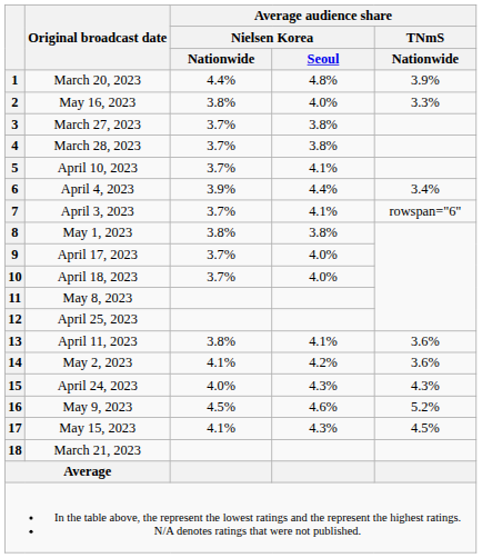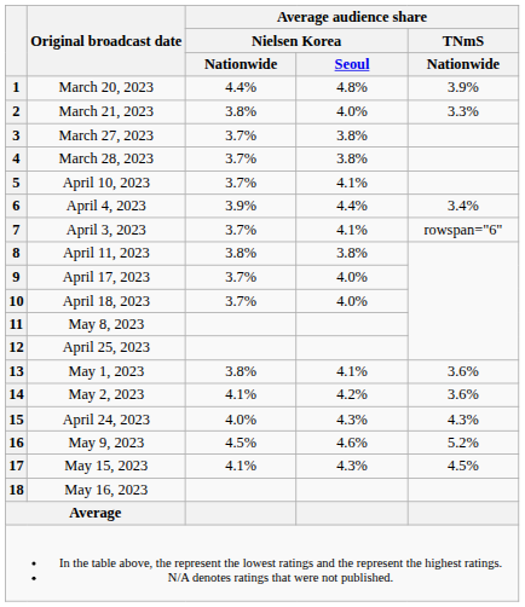2 | Original broadcast date: May 16, 2023 -> March 21, 2023
8 | Original broadcast date: May 1, 2023 -> April 11, 2023
13 | Original broadcast date: April 11, 2023 -> May 1, 2023
18 | Original broadcast date: March 21, 2023 -> May 16, 2023
